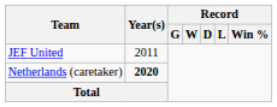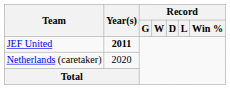JEF United | Year(s): normal -> bold
Netherlands (caretaker) | Year(s): bold -> normal
